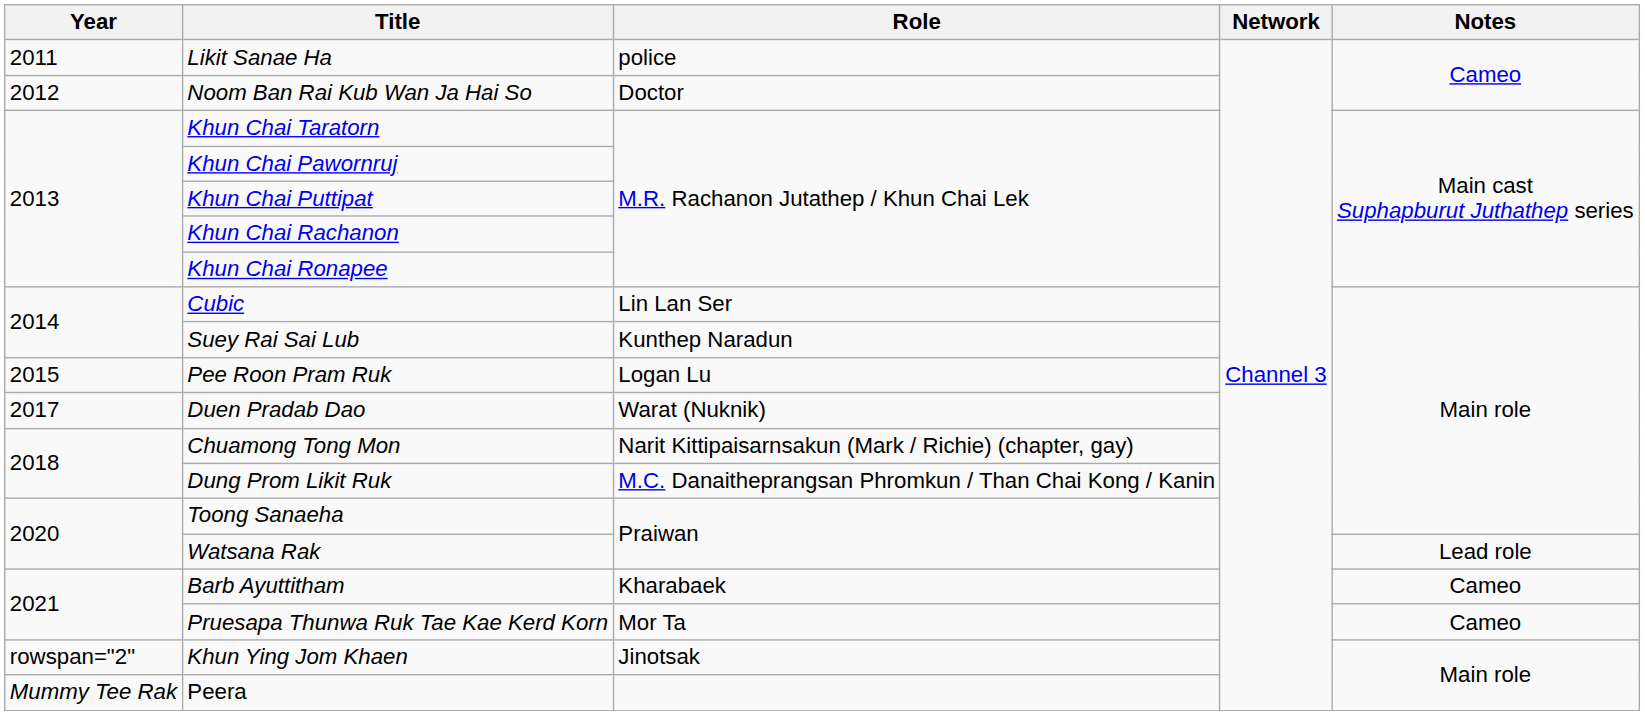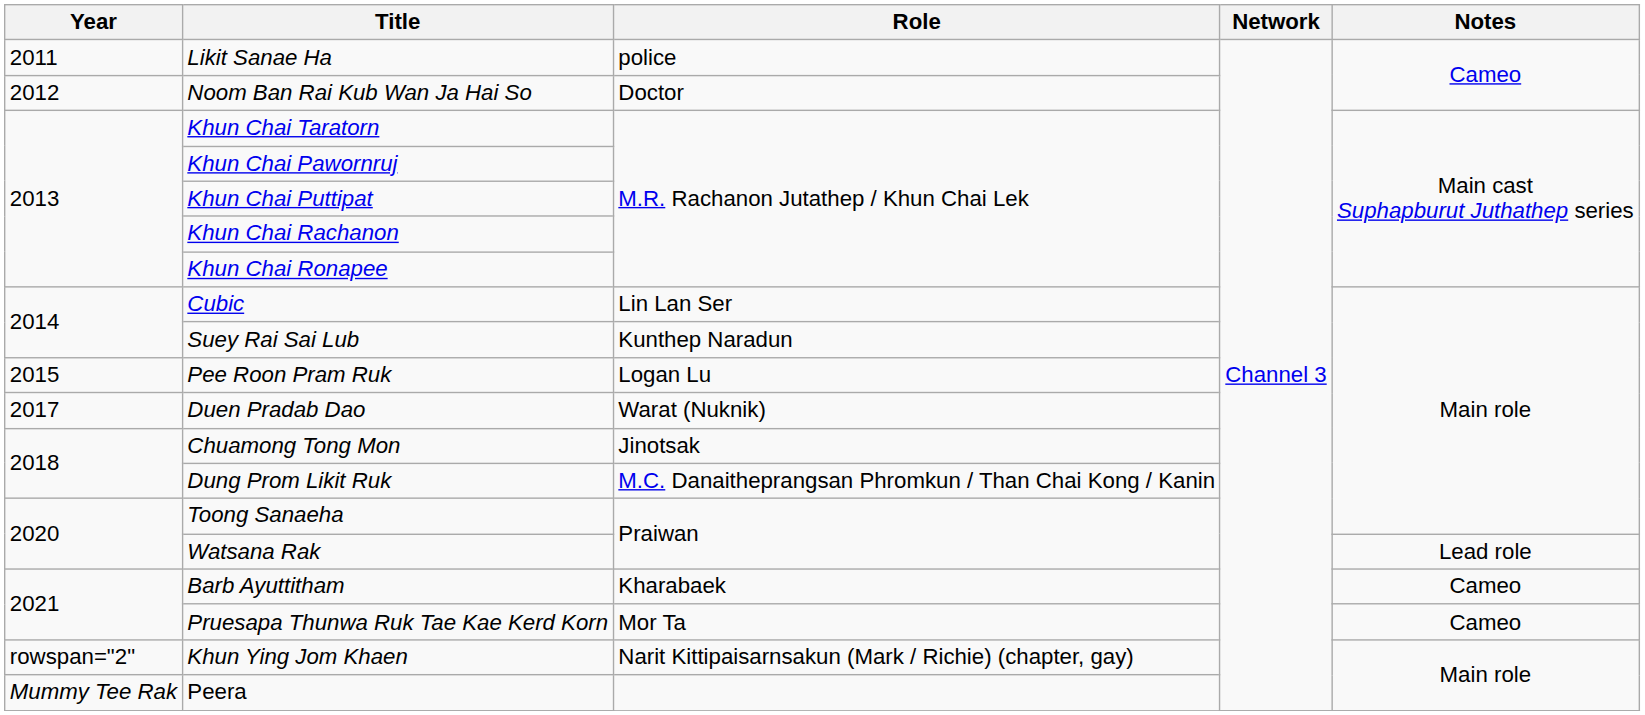Chuamong Tong Mon | Role: Narit Kittipaisarnsakun (Mark / Richie) (chapter, gay) -> Jinotsak
Khun Ying Jom Khaen | Role: Jinotsak -> Narit Kittipaisarnsakun (Mark / Richie) (chapter, gay)
